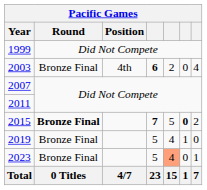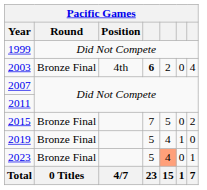2015 | Round: bold -> normal
2015 | column 4: bold -> normal
2015 | column 6: bold -> normal
